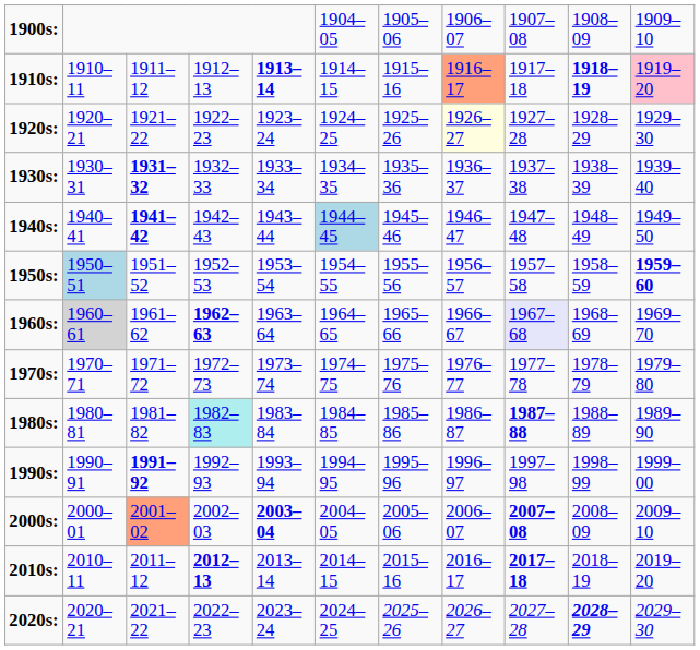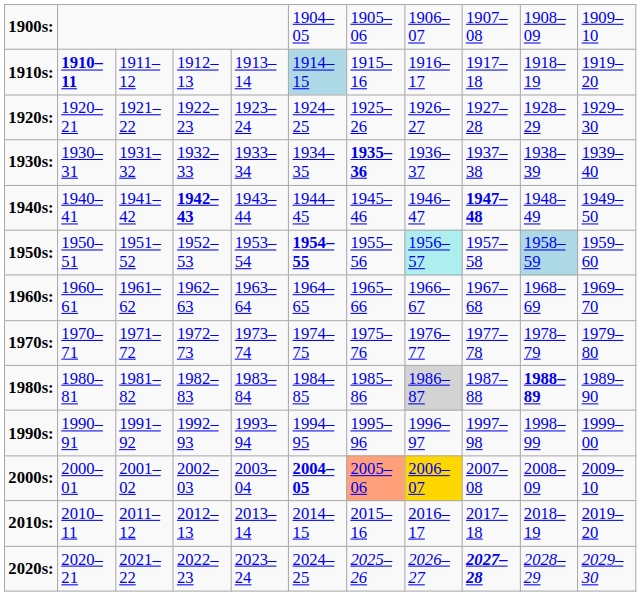1910s: | column 2: normal -> bold
1910s: | column 5: bold -> normal
1910s: | column 6: no background -> lightblue background
1910s: | column 8: lightsalmon background -> no background
1910s: | column 10: bold -> normal
1910s: | column 11: pink background -> no background
1920s: | column 8: lightyellow background -> no background
1930s: | column 3: bold -> normal
1930s: | column 7: normal -> bold
1940s: | column 3: bold -> normal
1940s: | column 4: normal -> bold
1940s: | column 6: lightblue background -> no background
1940s: | column 9: normal -> bold
1950s: | column 2: lightblue background -> no background
1950s: | column 6: normal -> bold
1950s: | column 8: no background -> paleturquoise background
1950s: | column 10: no background -> lightblue background
1950s: | column 11: bold -> normal
1960s: | column 2: lightgrey background -> no background
1960s: | column 4: bold -> normal
1960s: | column 9: lavender background -> no background
1980s: | column 4: paleturquoise background -> no background
1980s: | column 8: no background -> lightgrey background
1980s: | column 9: bold -> normal
1980s: | column 10: normal -> bold
1990s: | column 3: bold -> normal
2000s: | column 3: lightsalmon background -> no background
2000s: | column 5: bold -> normal
2000s: | column 6: normal -> bold
2000s: | column 7: no background -> lightsalmon background
2000s: | column 8: no background -> gold background
2000s: | column 9: bold -> normal
2010s: | column 4: bold -> normal
2010s: | column 9: bold -> normal
2020s: | column 9: normal -> bold
2020s: | column 10: bold -> normal
